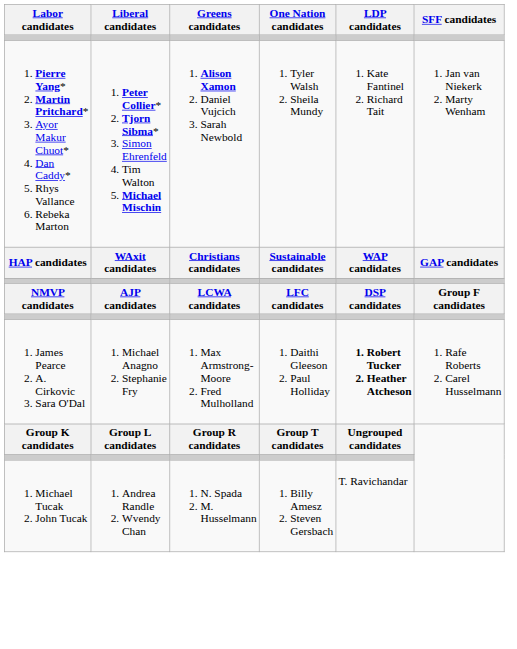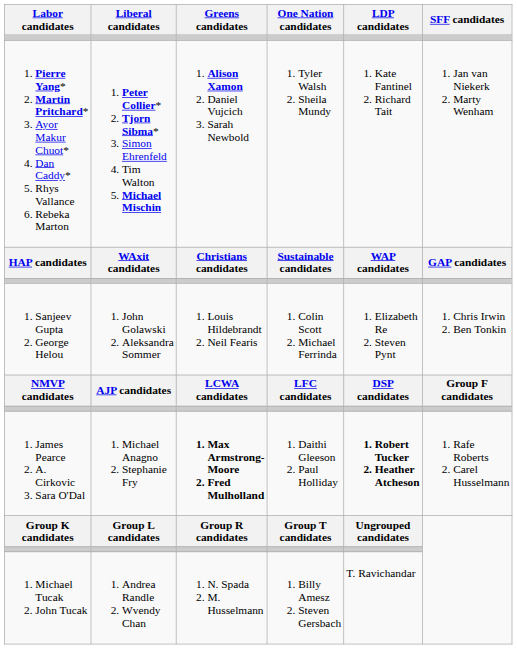+ row: Sanjeev Gupta George Helou | John Golawski Aleksandra Sommer | Louis Hildebrandt Neil Fearis | Colin Scott Michael Ferrinda | Elizabeth Re Steven Pynt | Chris Irwin Ben Tonkin
James Pearce A. Cirkovic Sara O'Dal | Greens candidates: normal -> bold
